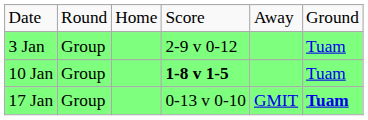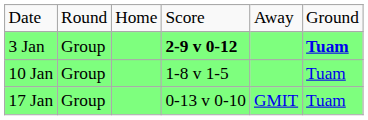3 Jan | column 4: normal -> bold
3 Jan | column 6: normal -> bold
10 Jan | column 4: bold -> normal
17 Jan | column 6: bold -> normal
